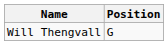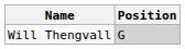Will Thengvall | Position: no background -> lightgrey background
